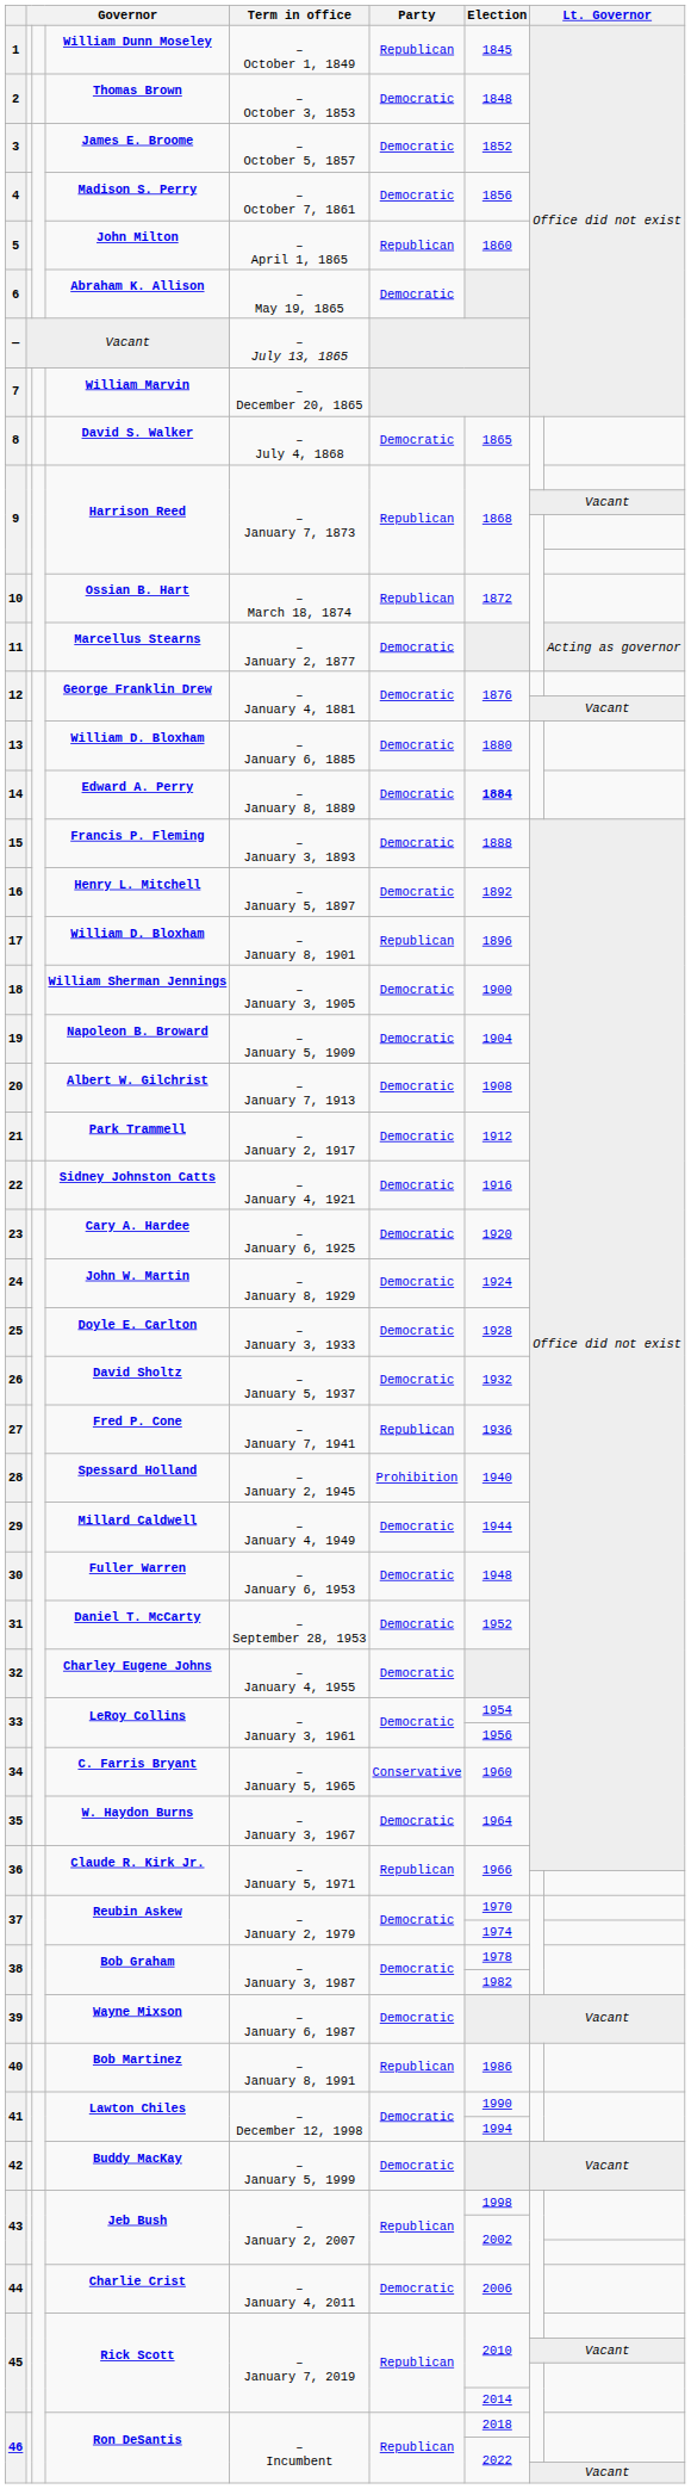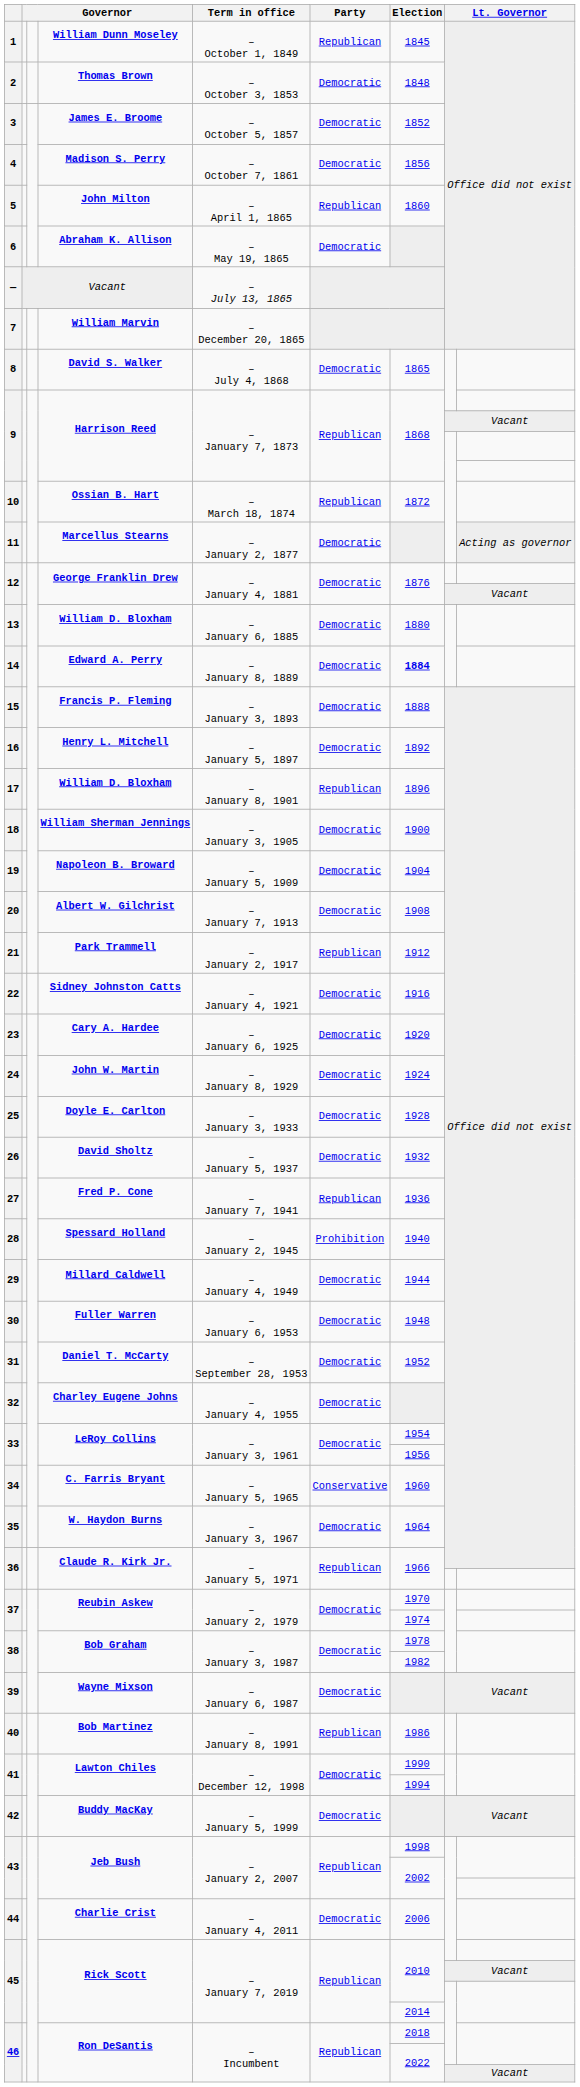21 | Party: Democratic -> Republican
